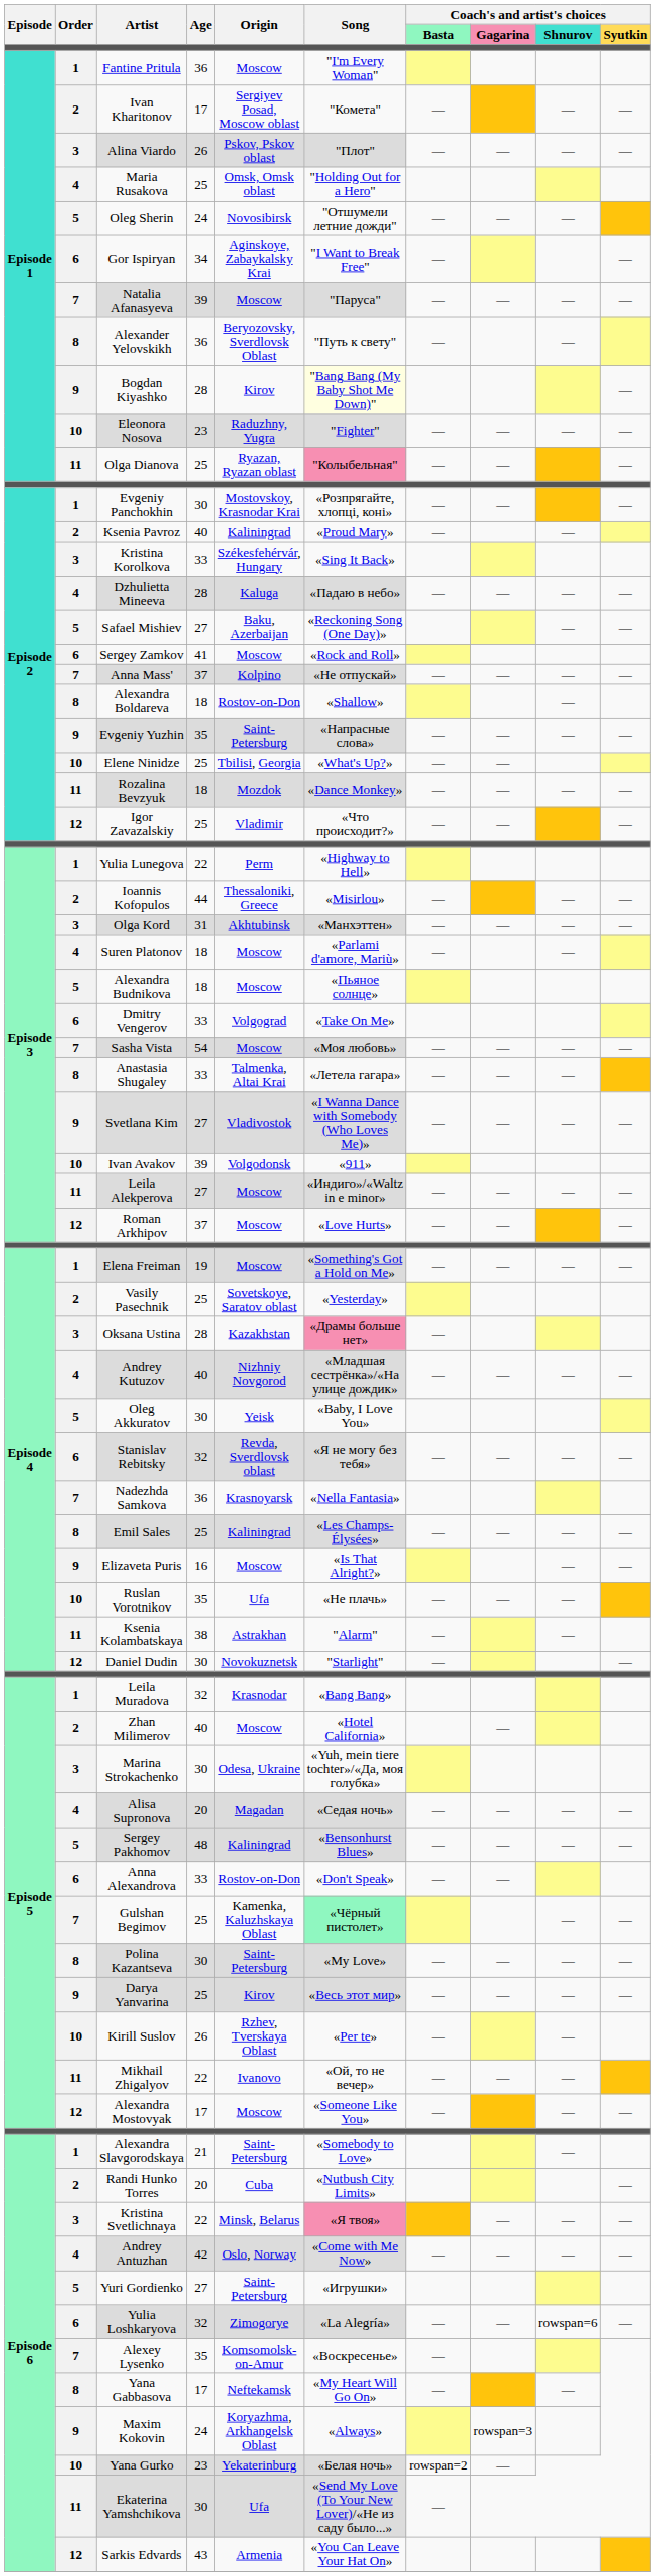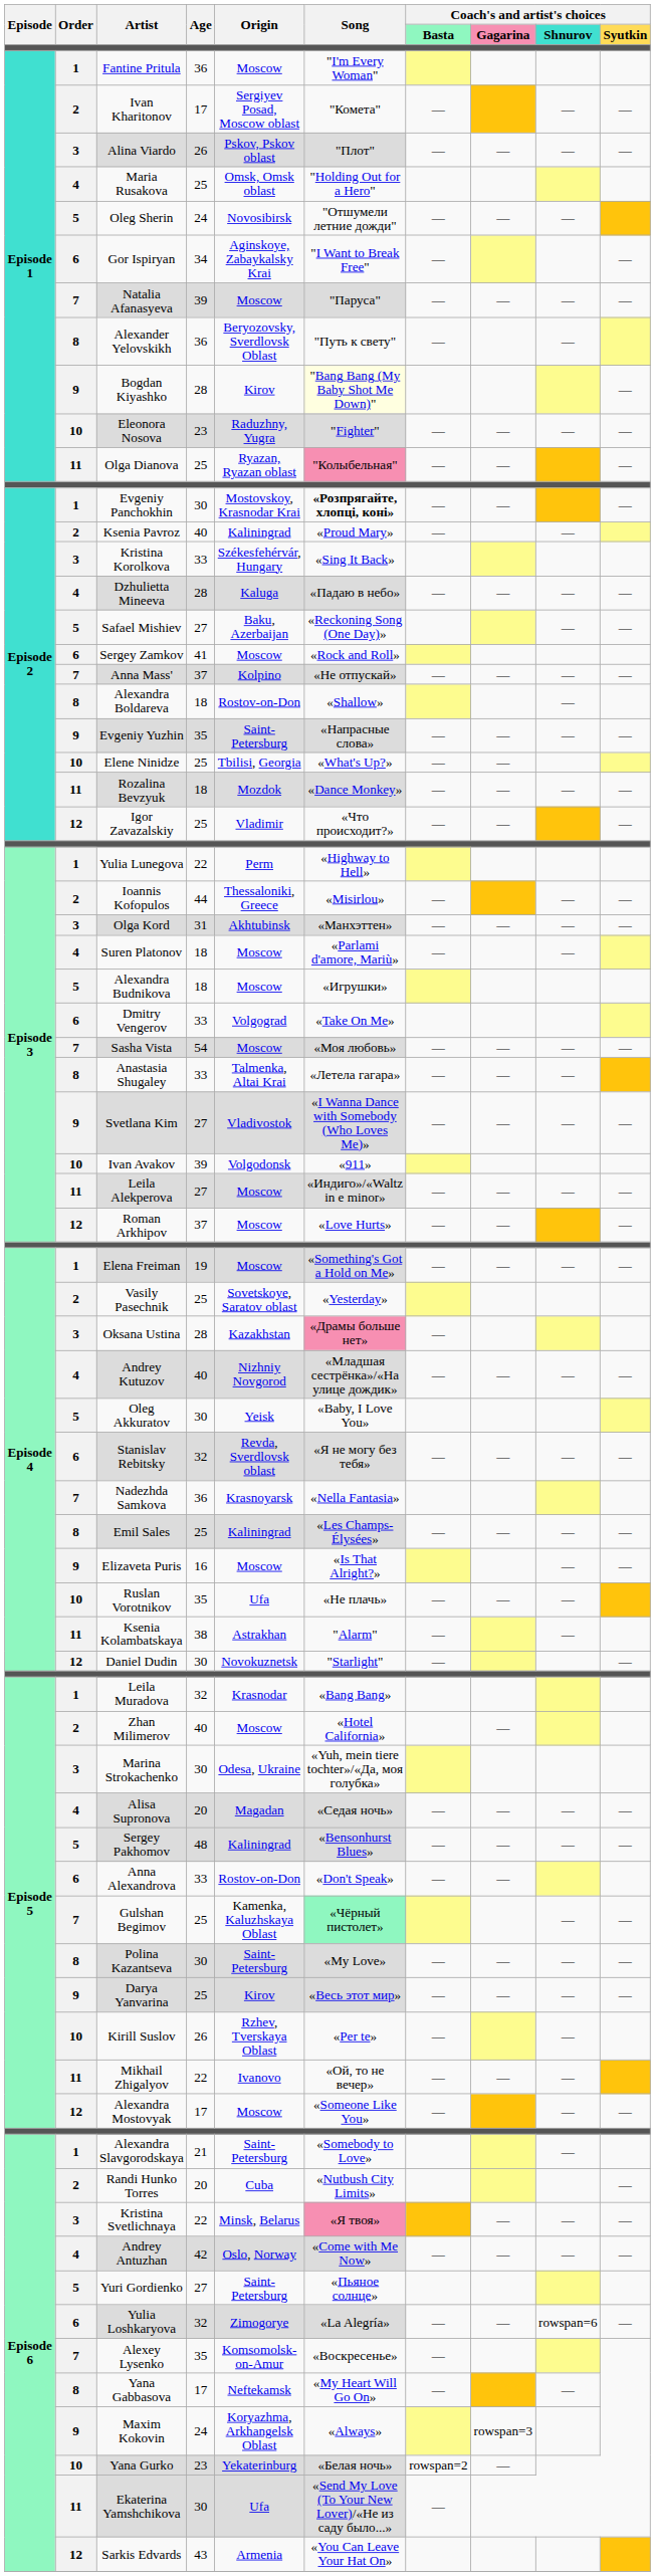Evgeniy Panchokhin | Song: normal -> bold
Alexandra Budnikova | Song: «Пьяное солнце» -> «Игрушки»
Yuri Gordienko | Song: «Игрушки» -> «Пьяное солнце»
